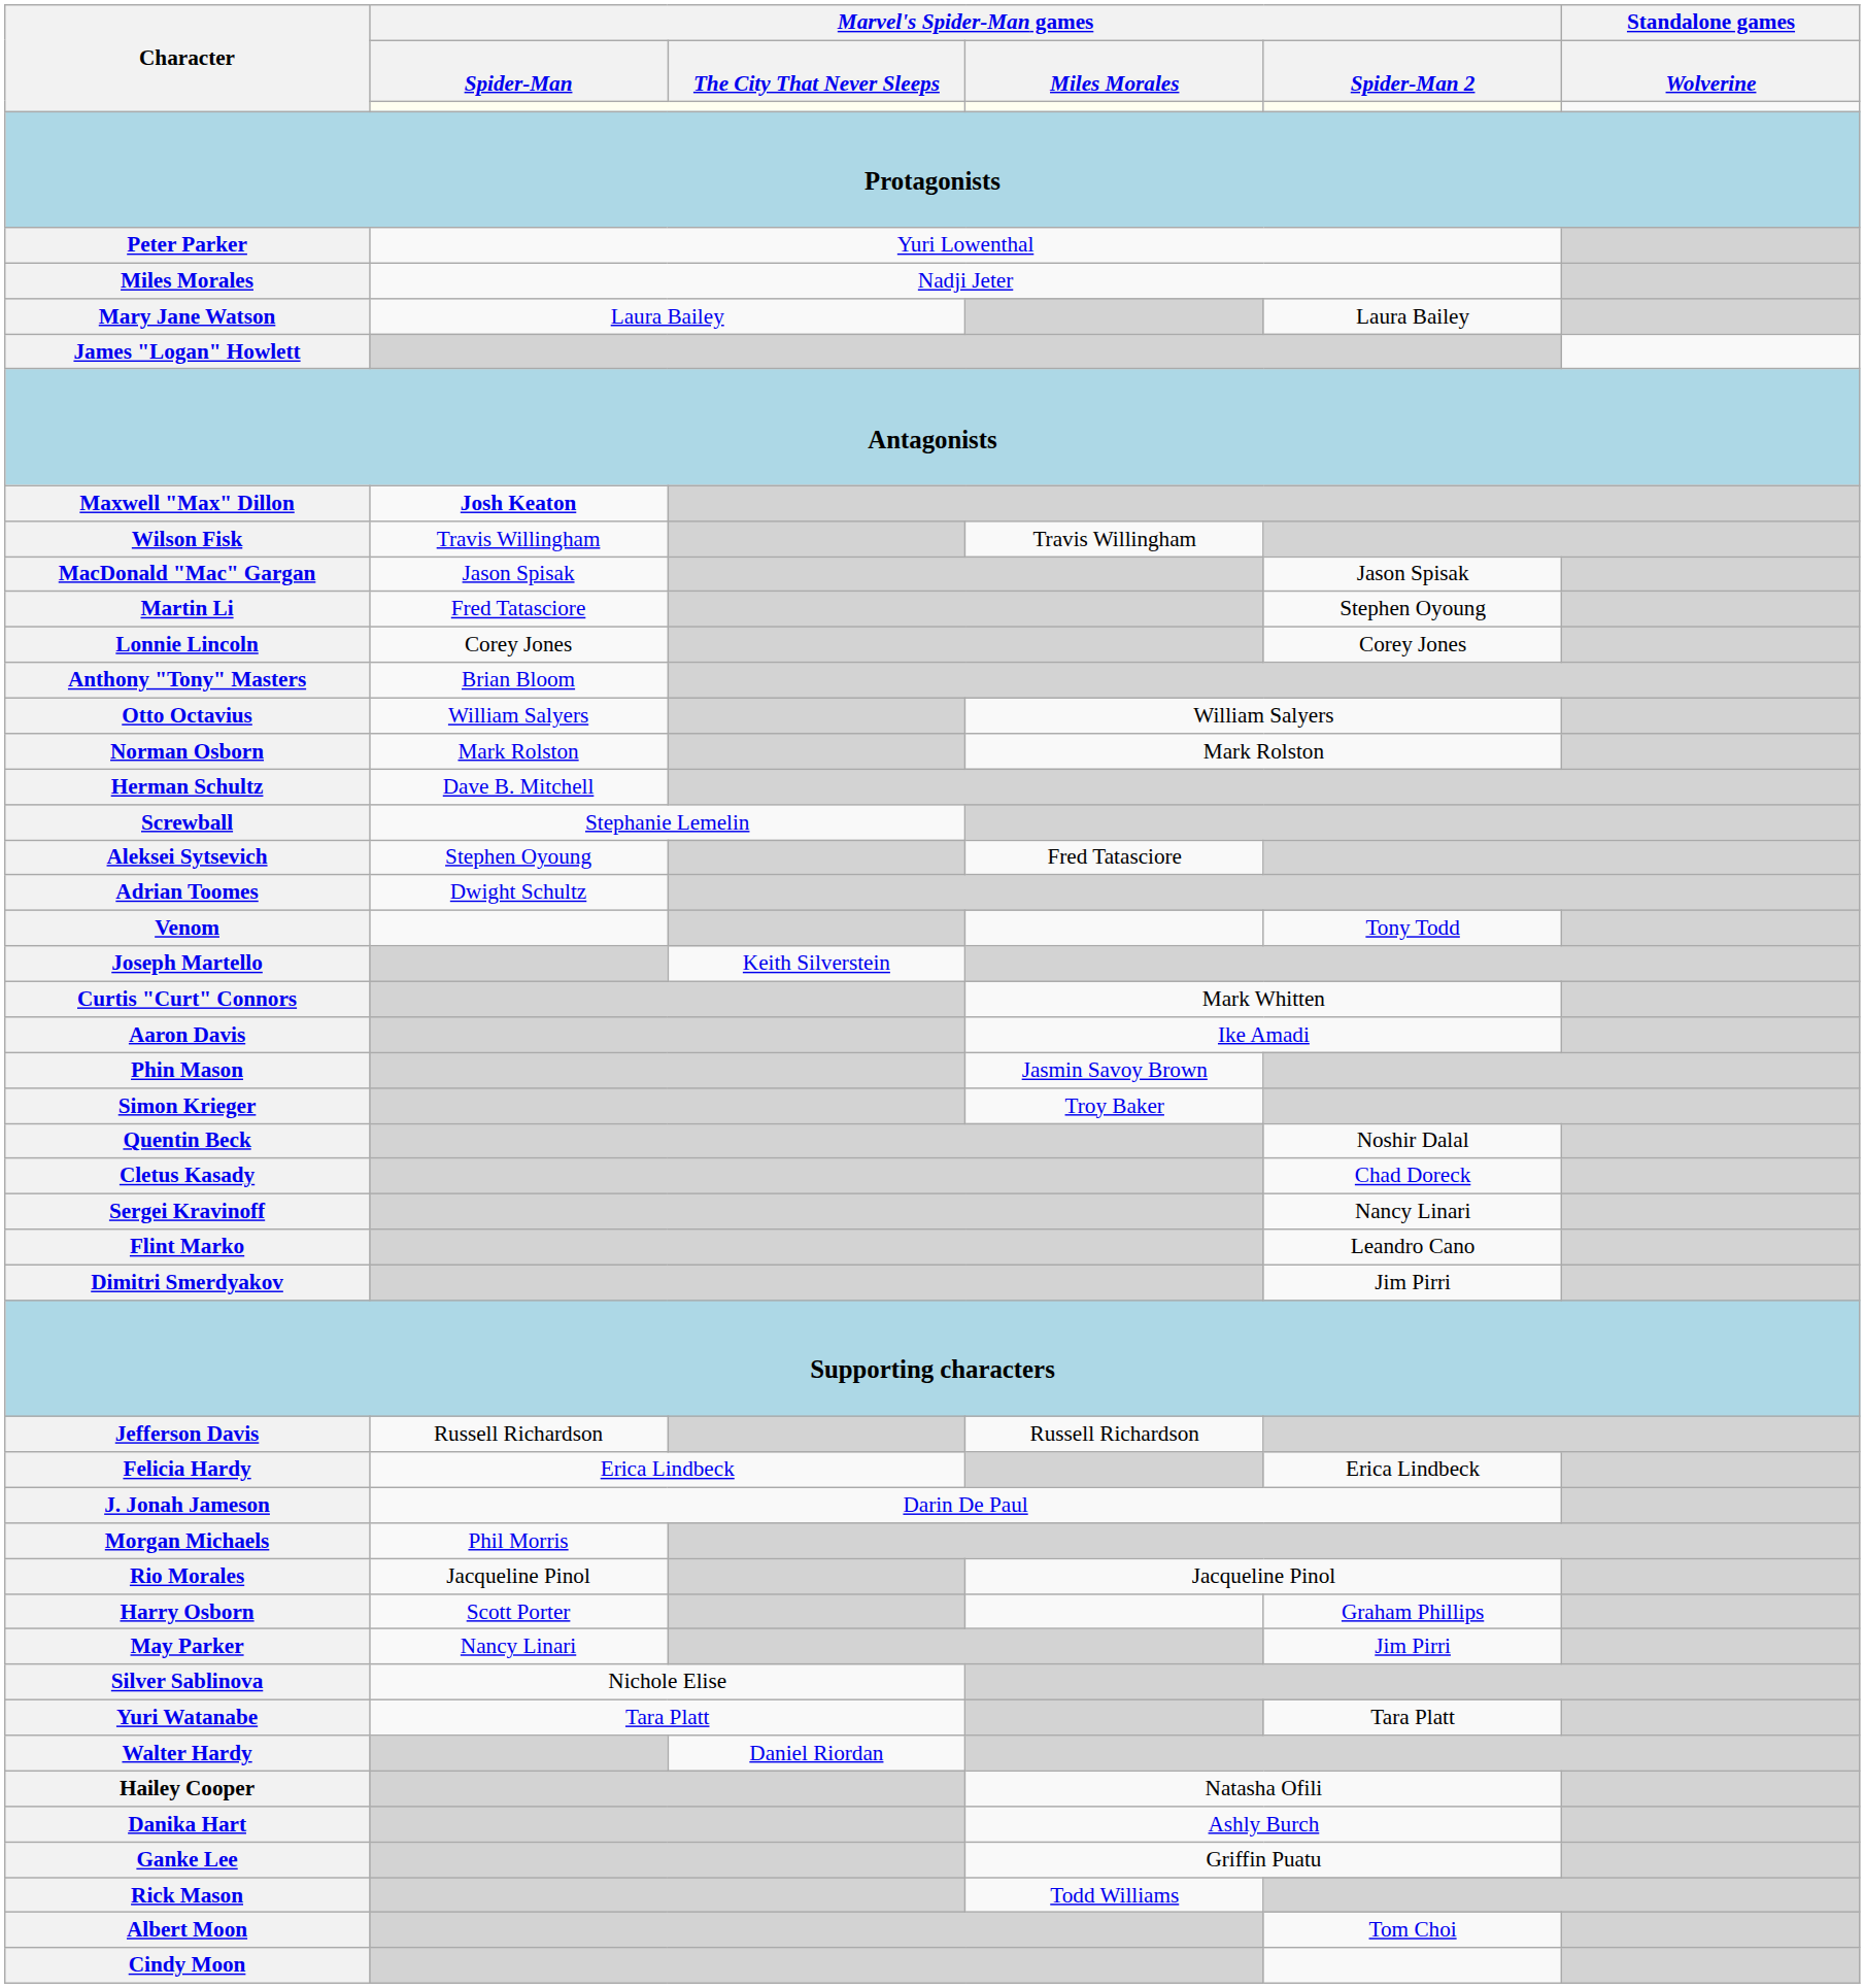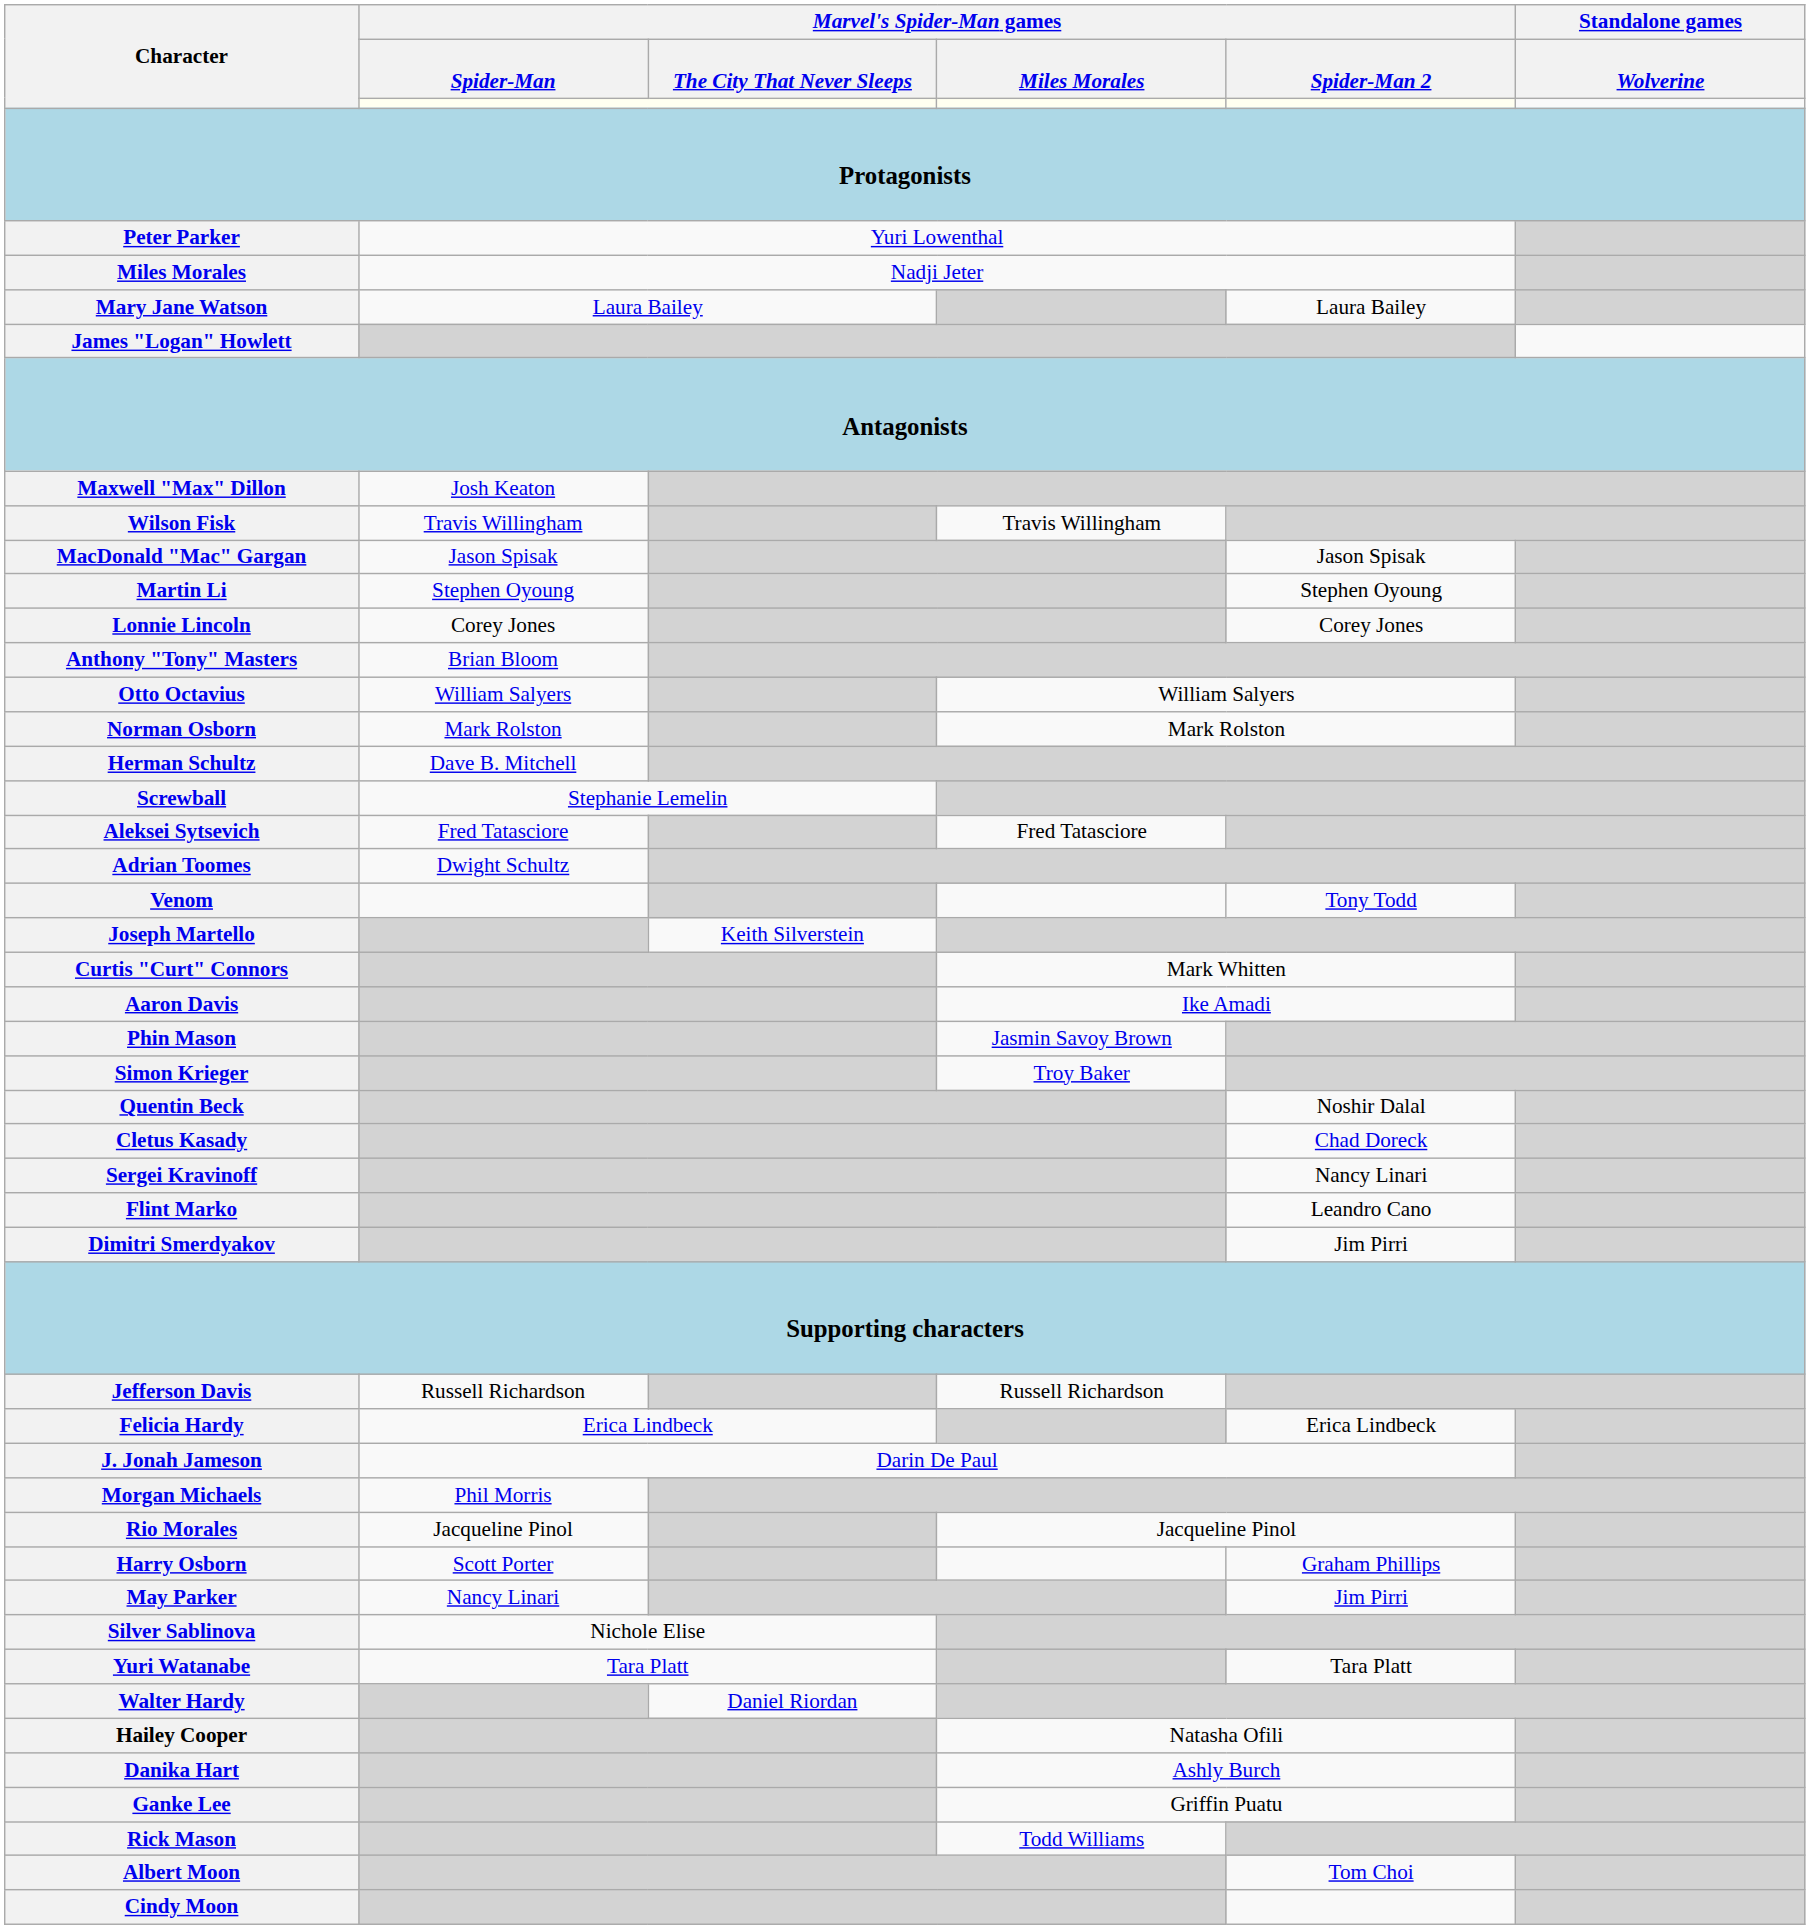Maxwell "Max" Dillon | Marvel's Spider-Man games / Spider-Man: bold -> normal
Martin Li | Marvel's Spider-Man games / Spider-Man: Fred Tatasciore -> Stephen Oyoung
Aleksei Sytsevich | Marvel's Spider-Man games / Spider-Man: Stephen Oyoung -> Fred Tatasciore
